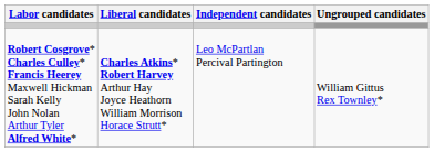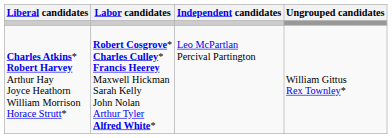columns swapped: Labor candidates <-> Liberal candidates
